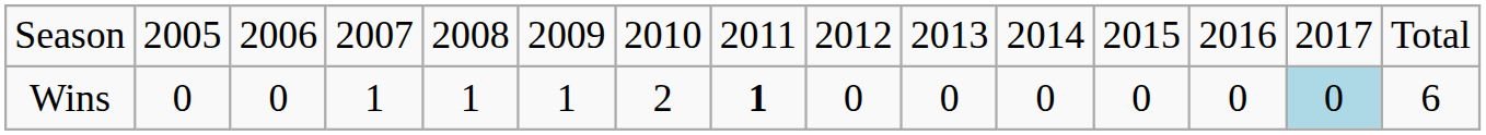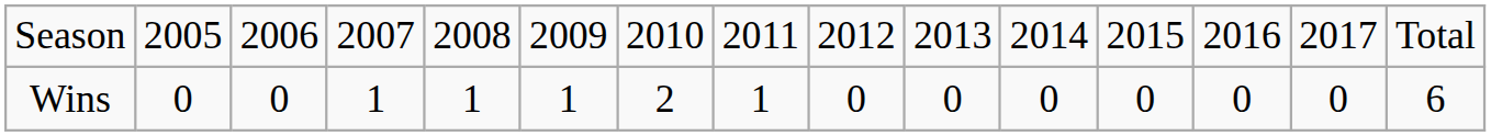Wins | column 8: bold -> normal
Wins | column 14: lightblue background -> no background
